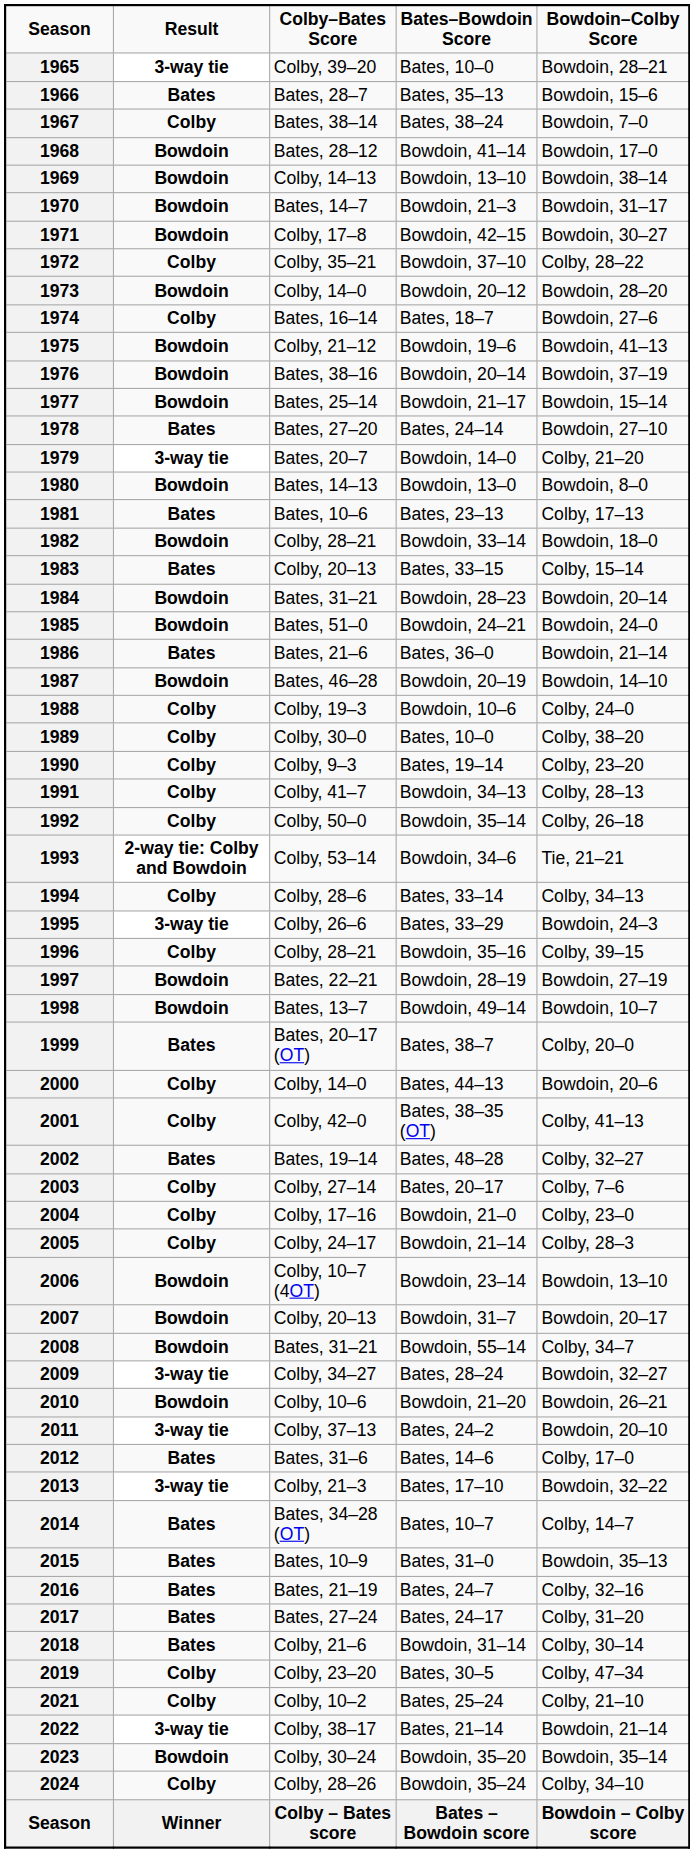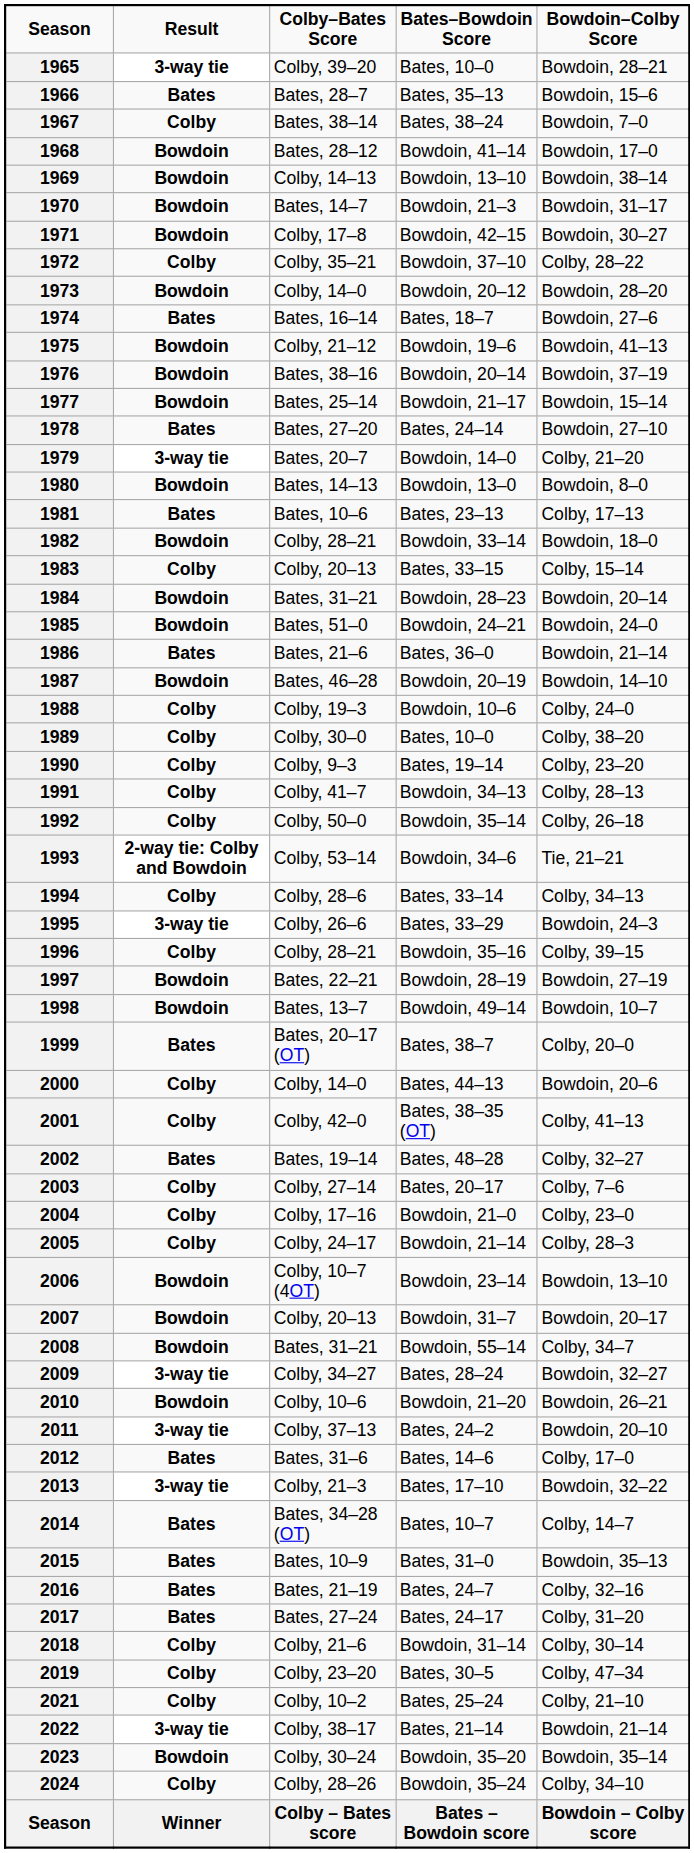1974 | Result: Colby -> Bates
1983 | Result: Bates -> Colby
2018 | Result: Bates -> Colby
